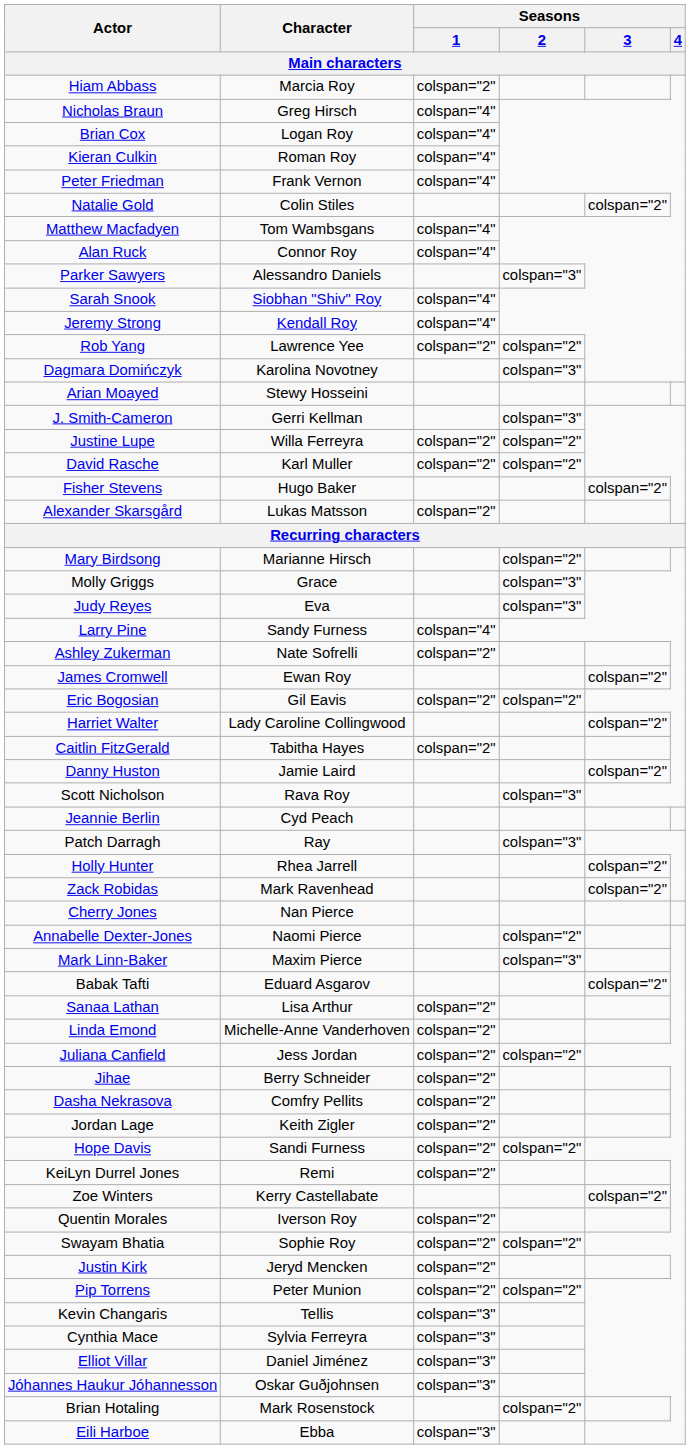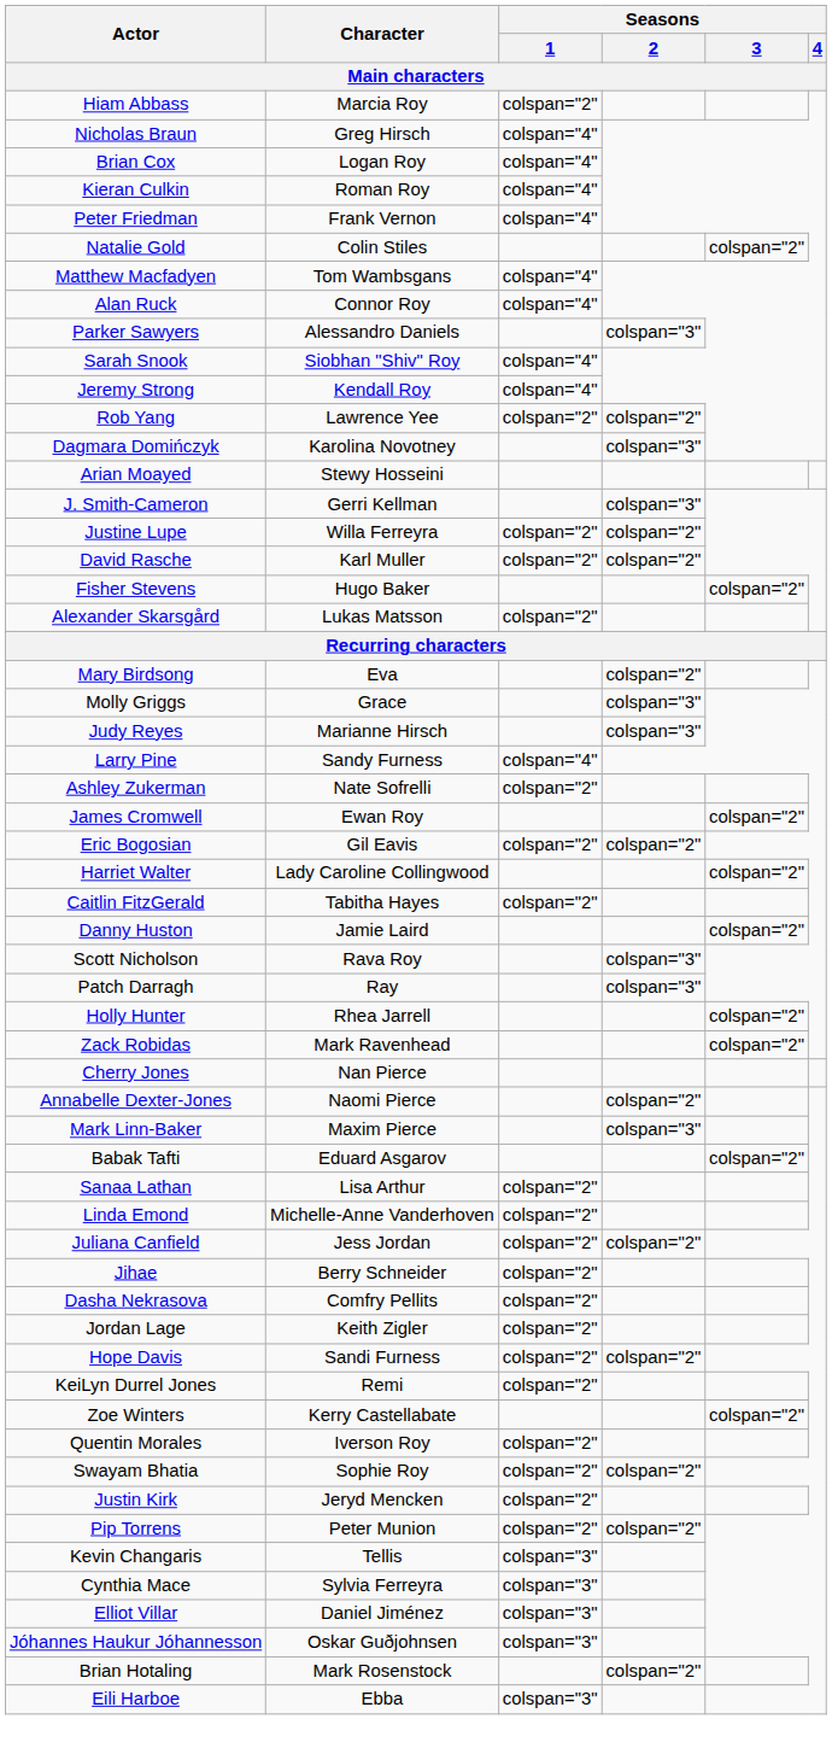Mary Birdsong | Character: Marianne Hirsch -> Eva
Judy Reyes | Character: Eva -> Marianne Hirsch
- row: Jeannie Berlin | Cyd Peach
